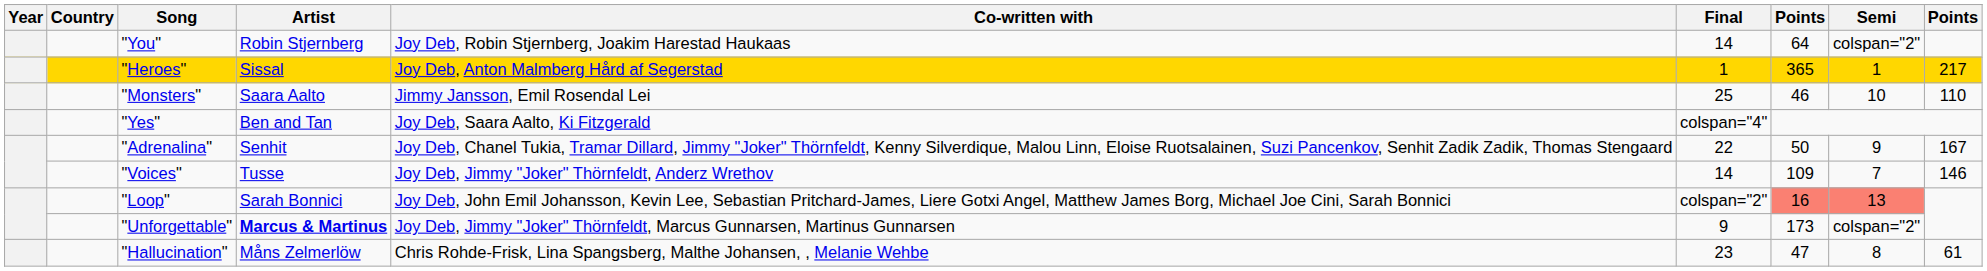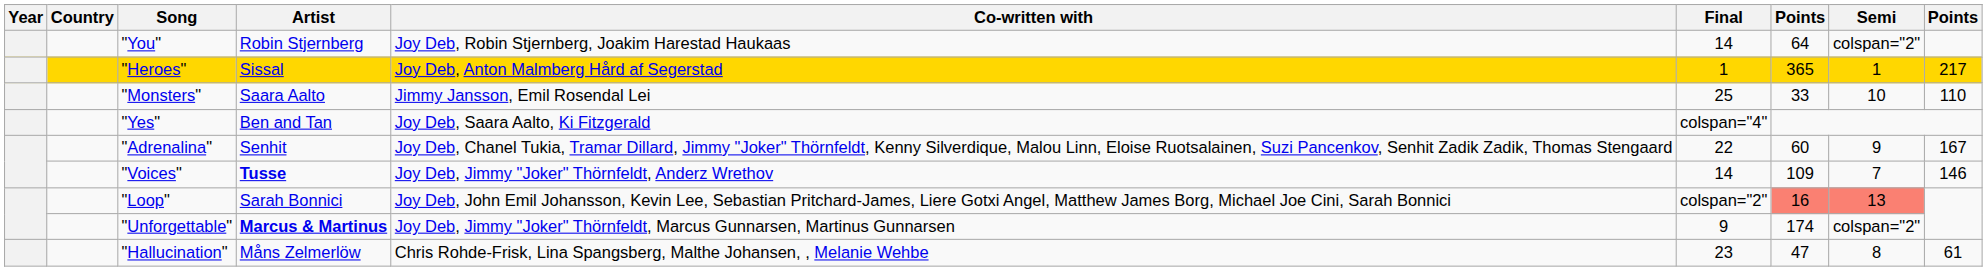"Monsters" | column 7: 46 -> 33
"Adrenalina" | column 7: 50 -> 60
"Voices" | Artist: normal -> bold
"Unforgettable" | column 7: 173 -> 174
